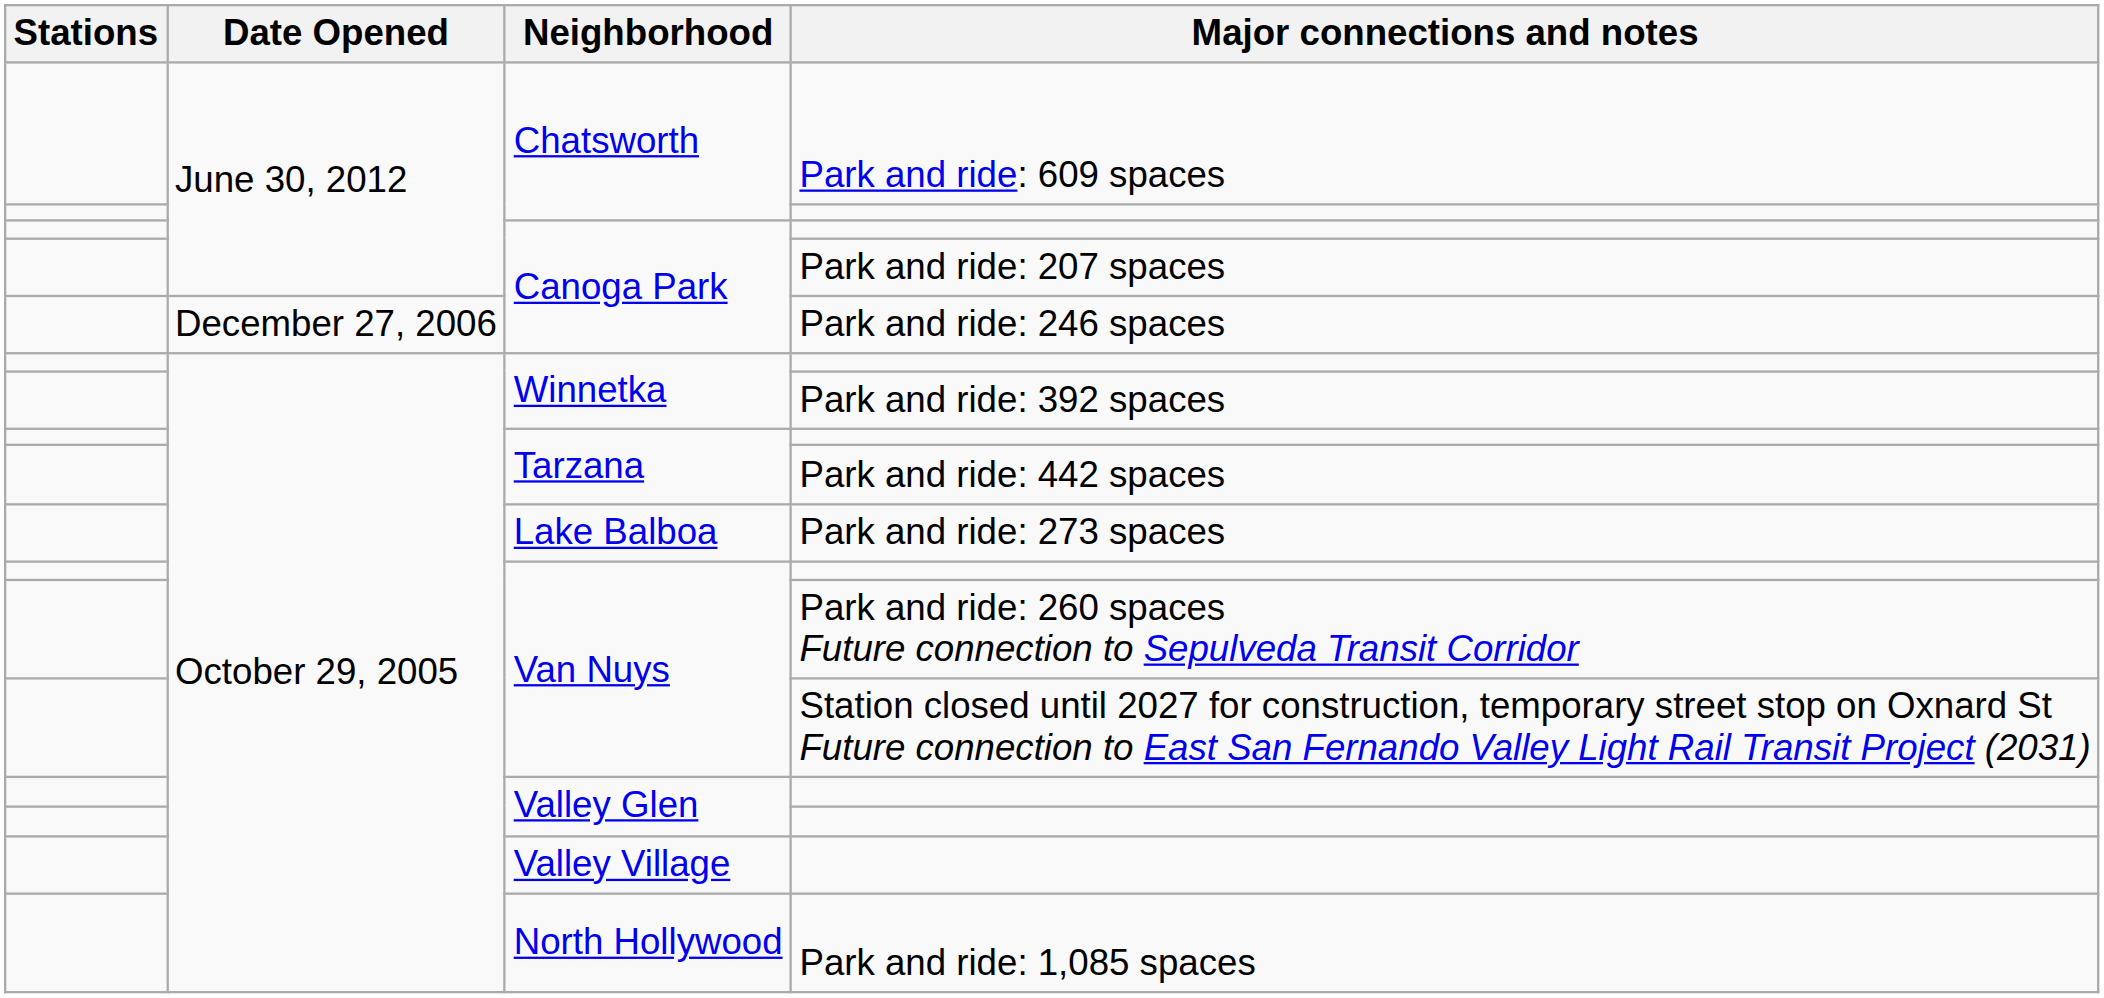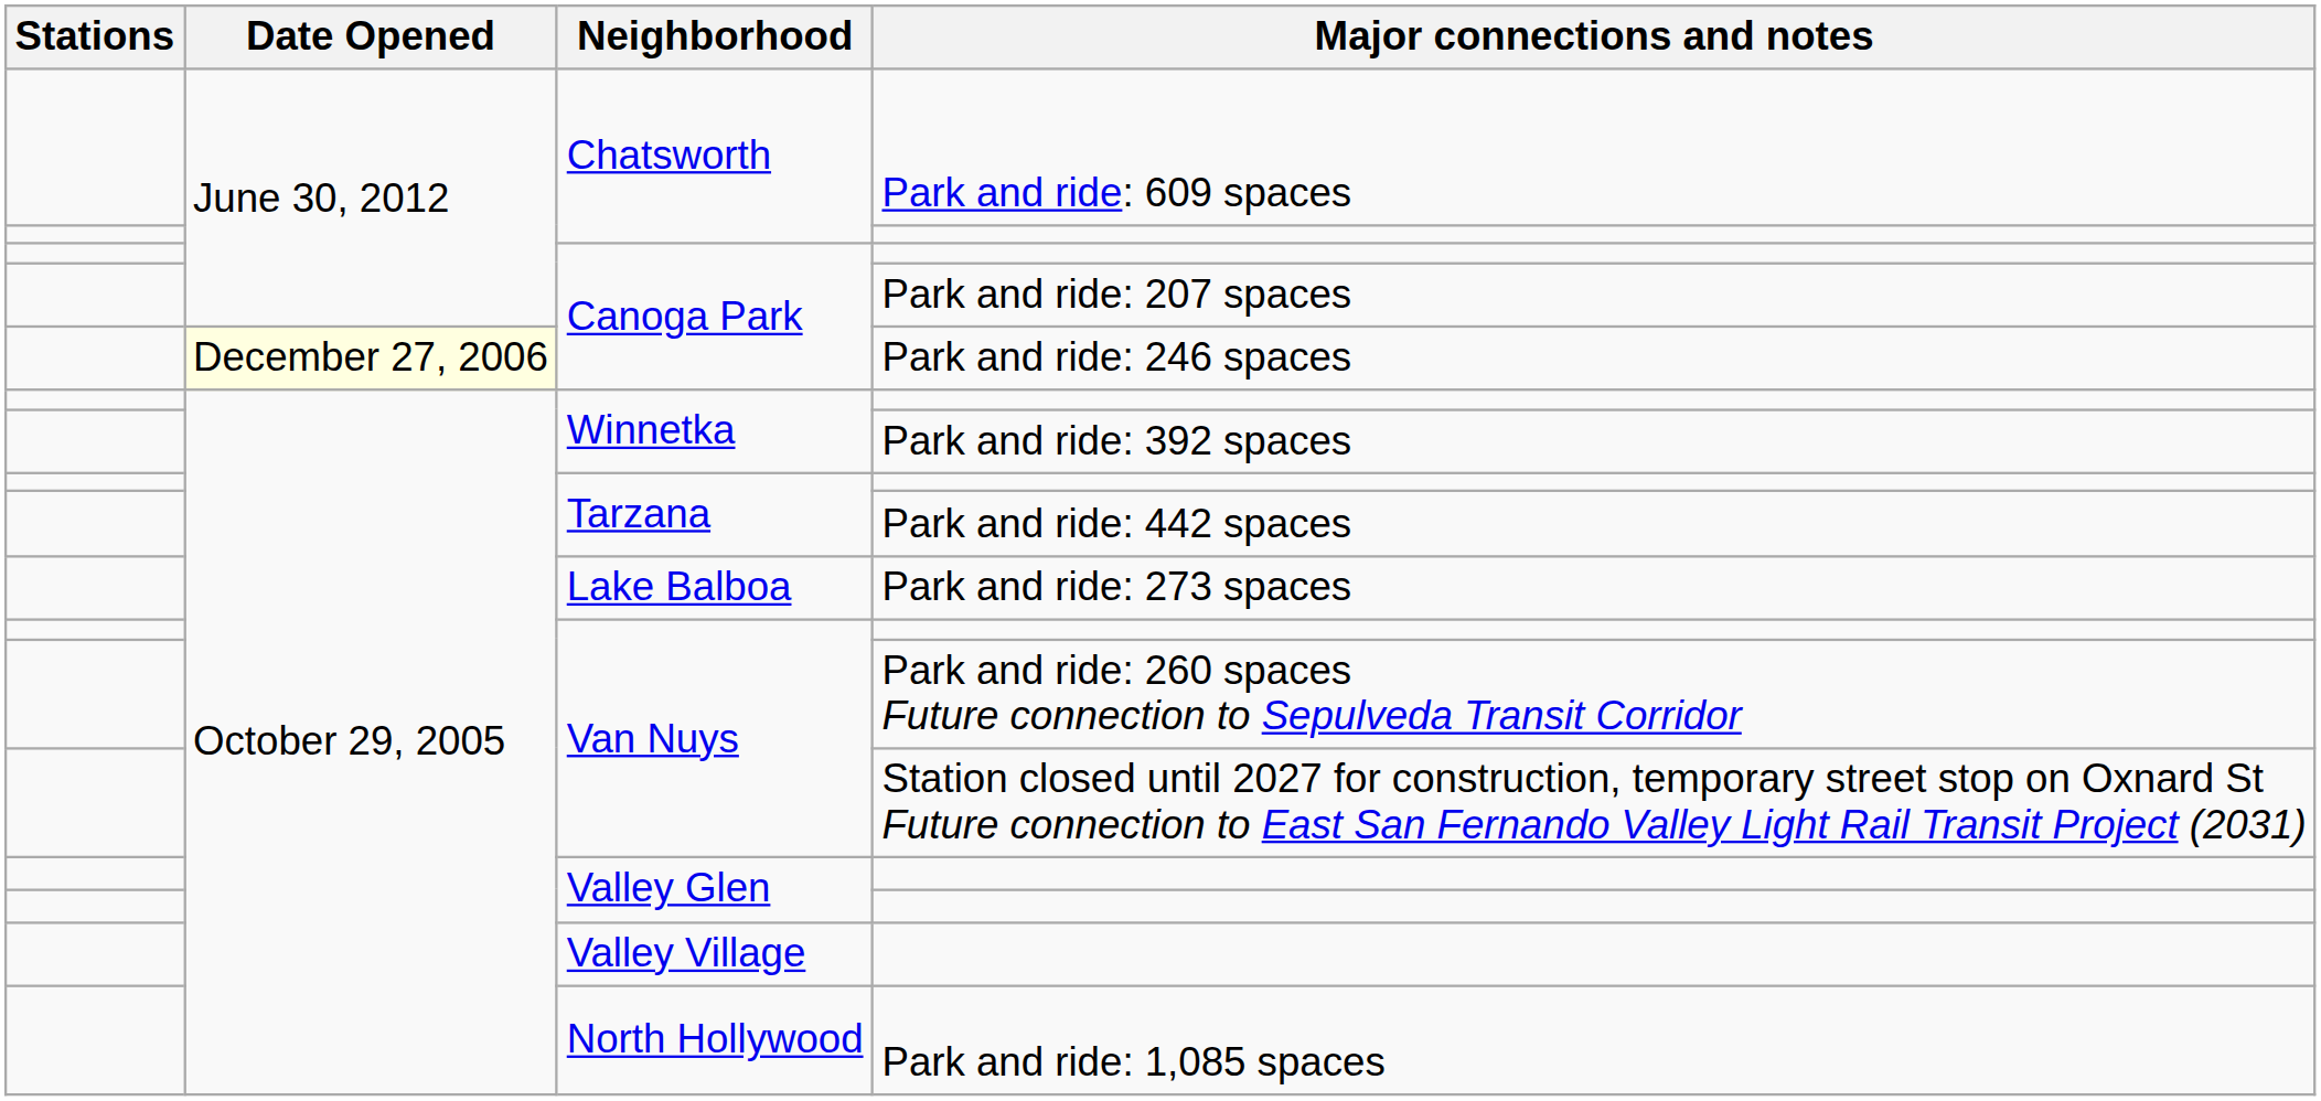Park and ride: 246 spaces | Date Opened: no background -> lightyellow background
